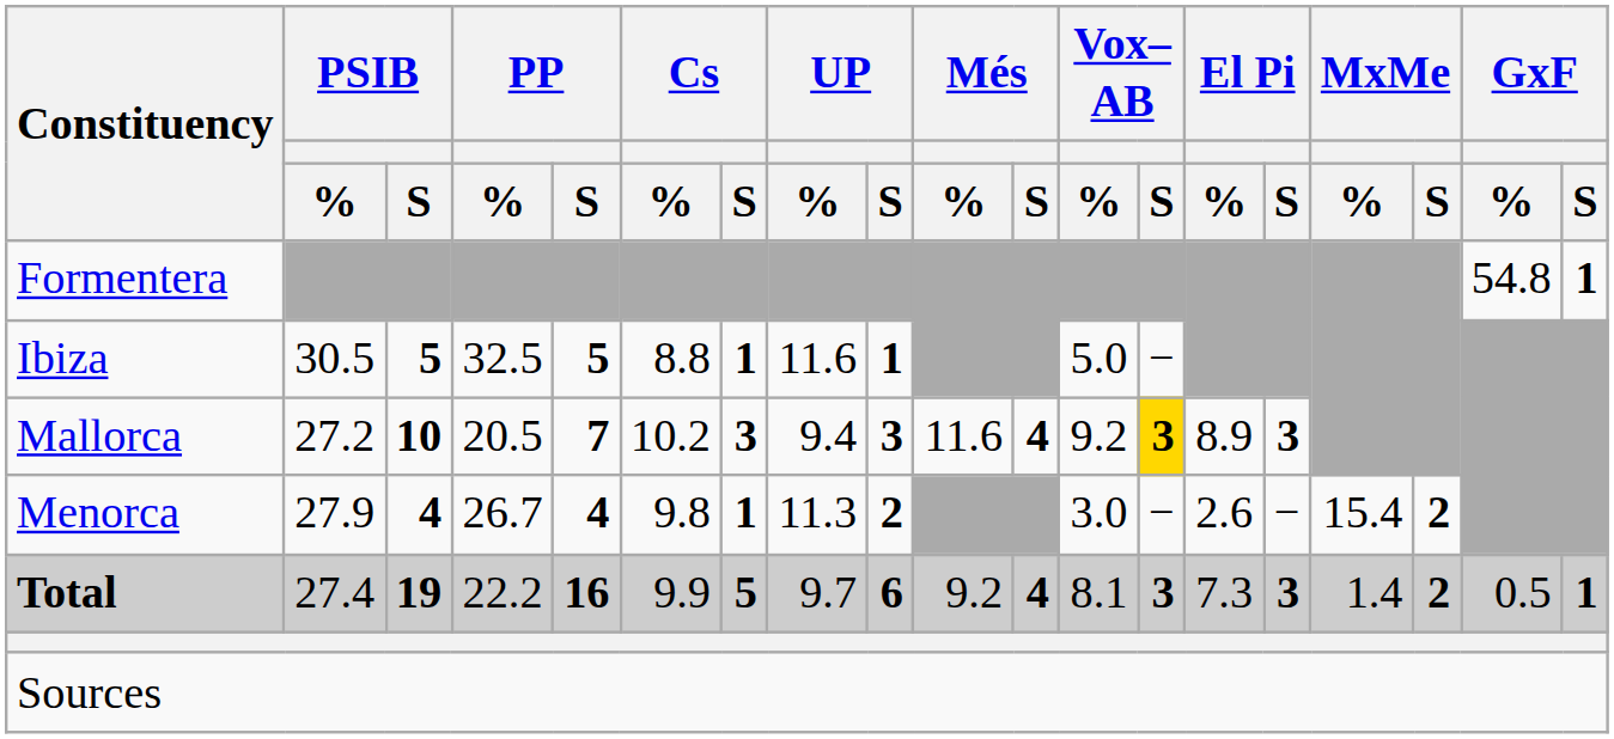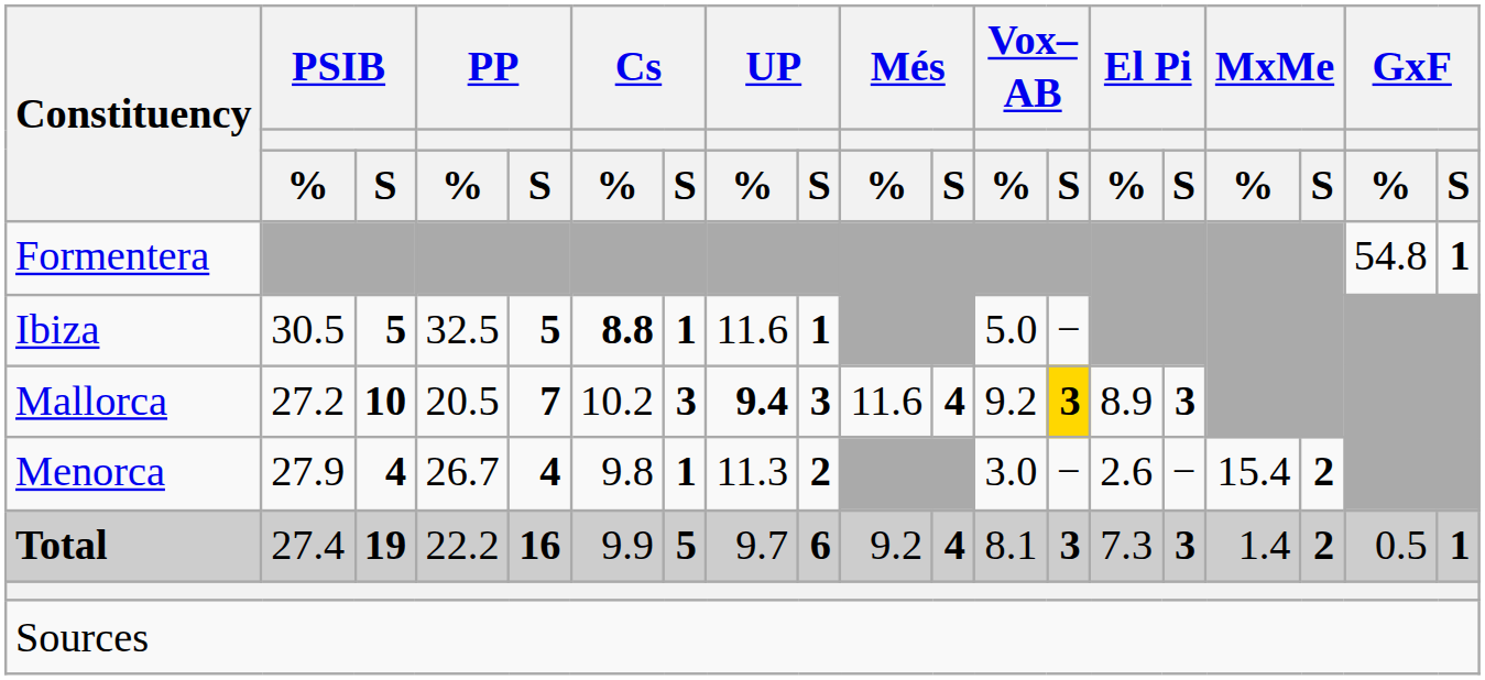Ibiza | Cs / %: normal -> bold
Mallorca | UP / %: normal -> bold
